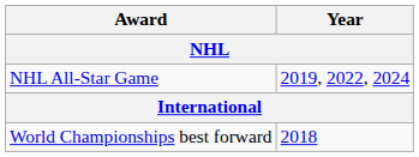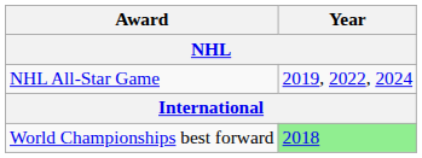World Championships best forward | Year: no background -> lightgreen background
